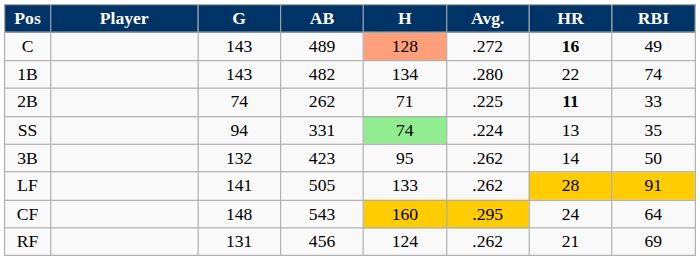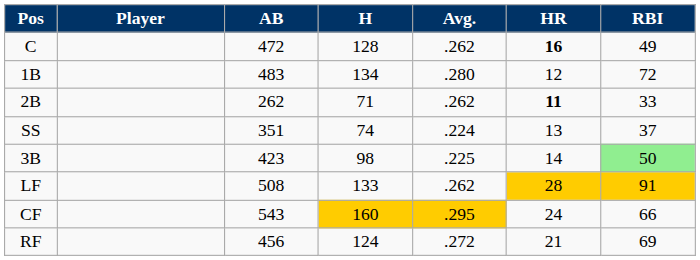- column: G | 143 | 143 | 74 | 94 | 132 | 141 | 148 | 131
C | AB: 489 -> 472
C | H: lightsalmon background -> no background
C | Avg.: .272 -> .262
1B | AB: 482 -> 483
1B | HR: 22 -> 12
1B | RBI: 74 -> 72
2B | Avg.: .225 -> .262
SS | AB: 331 -> 351
SS | H: lightgreen background -> no background
SS | RBI: 35 -> 37
3B | H: 95 -> 98
3B | Avg.: .262 -> .225
3B | RBI: no background -> lightgreen background
LF | AB: 505 -> 508
CF | RBI: 64 -> 66
RF | Avg.: .262 -> .272
